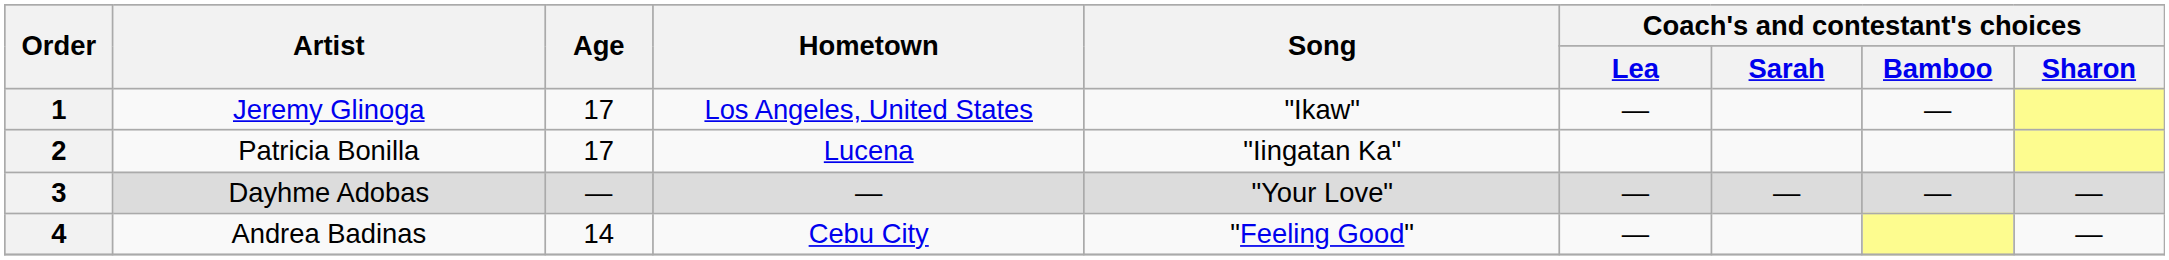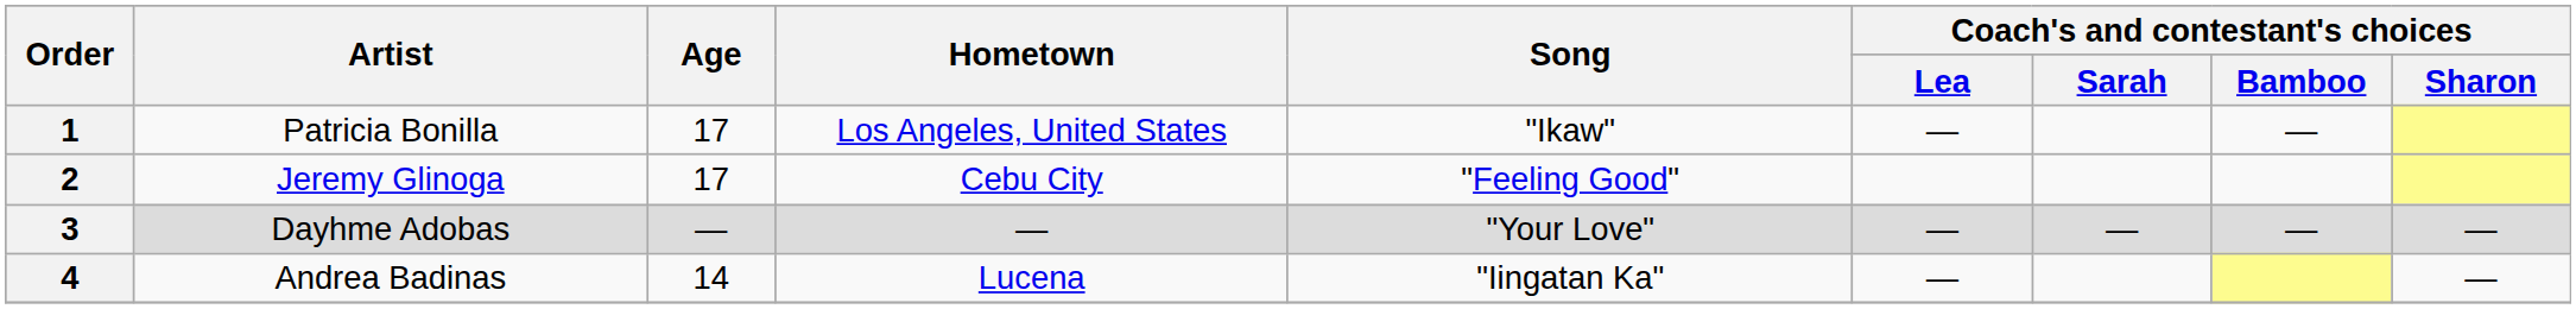1 | Artist: Jeremy Glinoga -> Patricia Bonilla
2 | Artist: Patricia Bonilla -> Jeremy Glinoga
2 | Hometown: Lucena -> Cebu City
2 | Song: "Iingatan Ka" -> "Feeling Good"
4 | Hometown: Cebu City -> Lucena
4 | Song: "Feeling Good" -> "Iingatan Ka"
